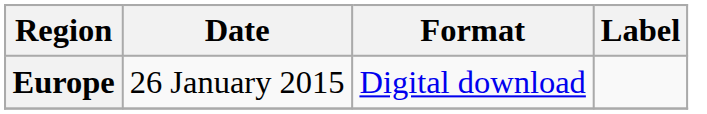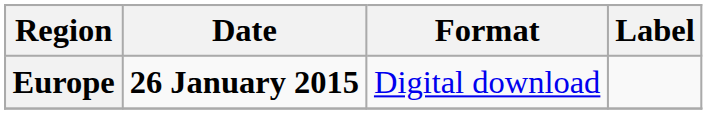Europe | Date: normal -> bold
